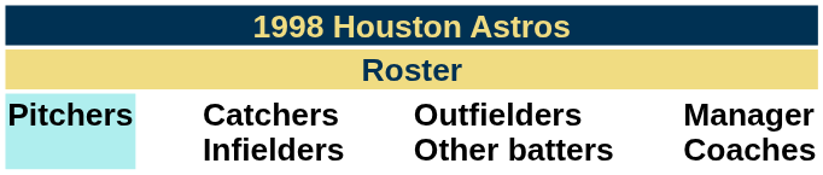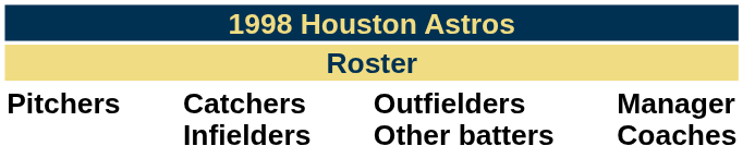Pitchers | column 1: paleturquoise background -> no background
